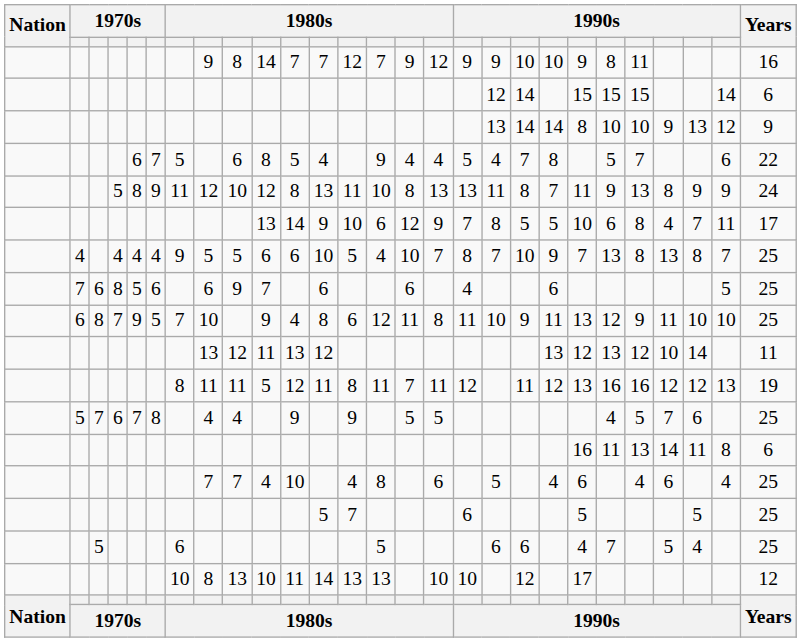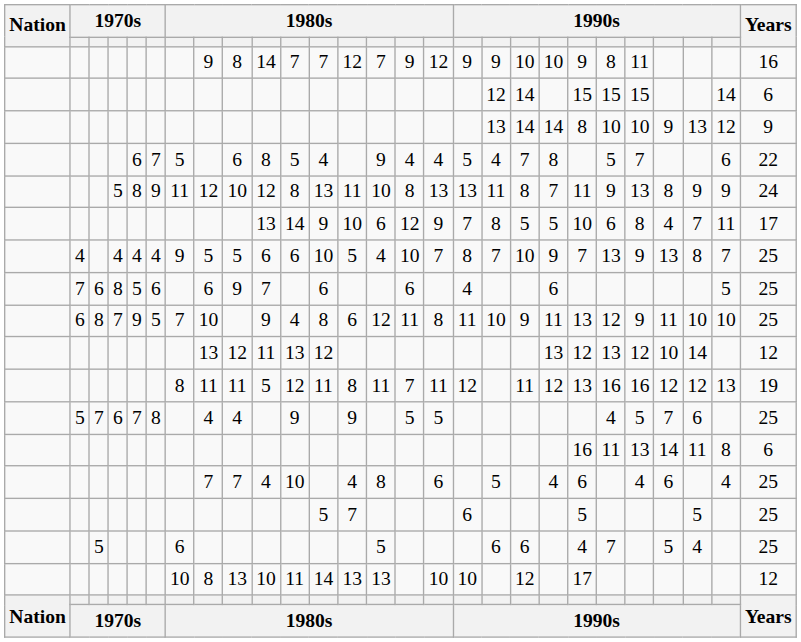row 9 | column 23: 8 -> 9
row 12 | Years: 11 -> 12
